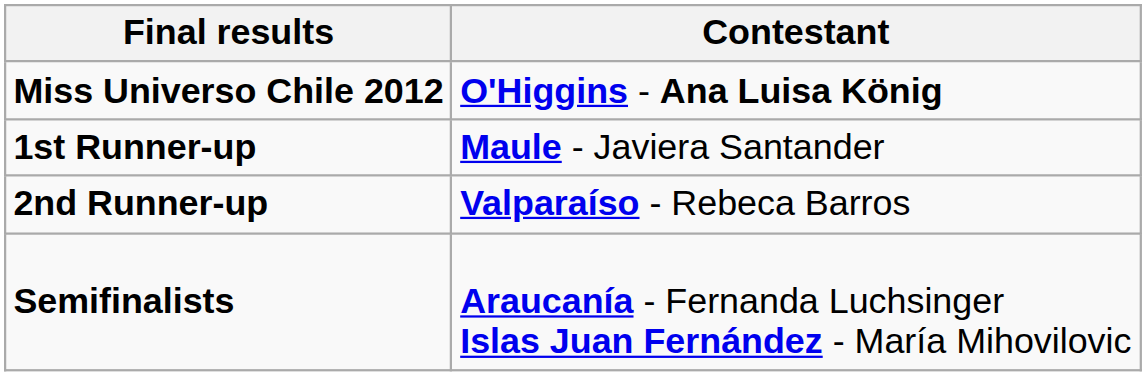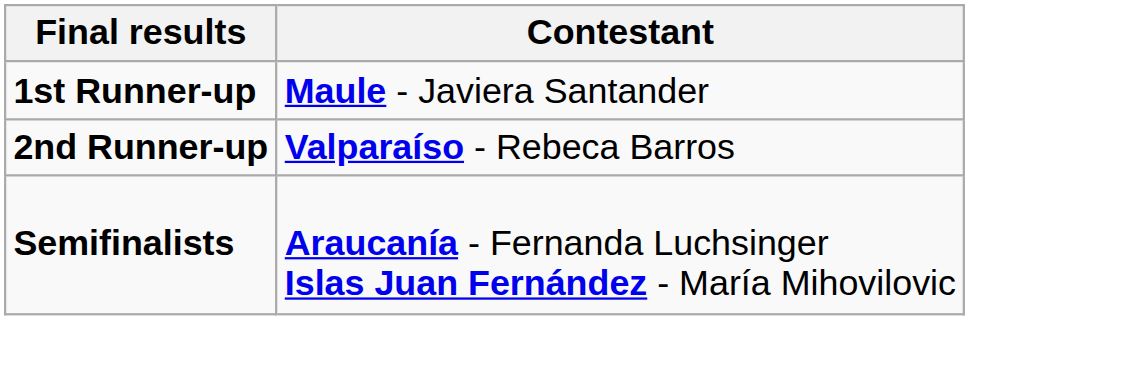- row: Miss Universo Chile 2012 | O'Higgins - Ana Luisa König
